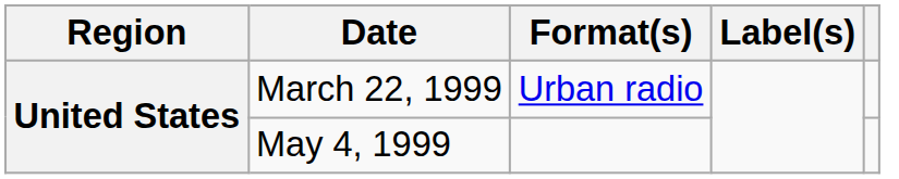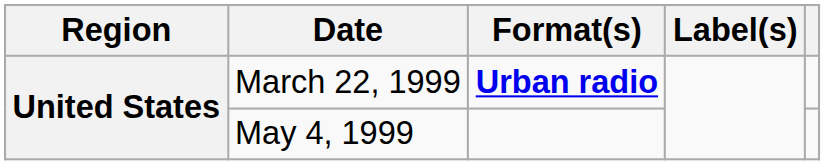March 22, 1999 | Format(s): normal -> bold
